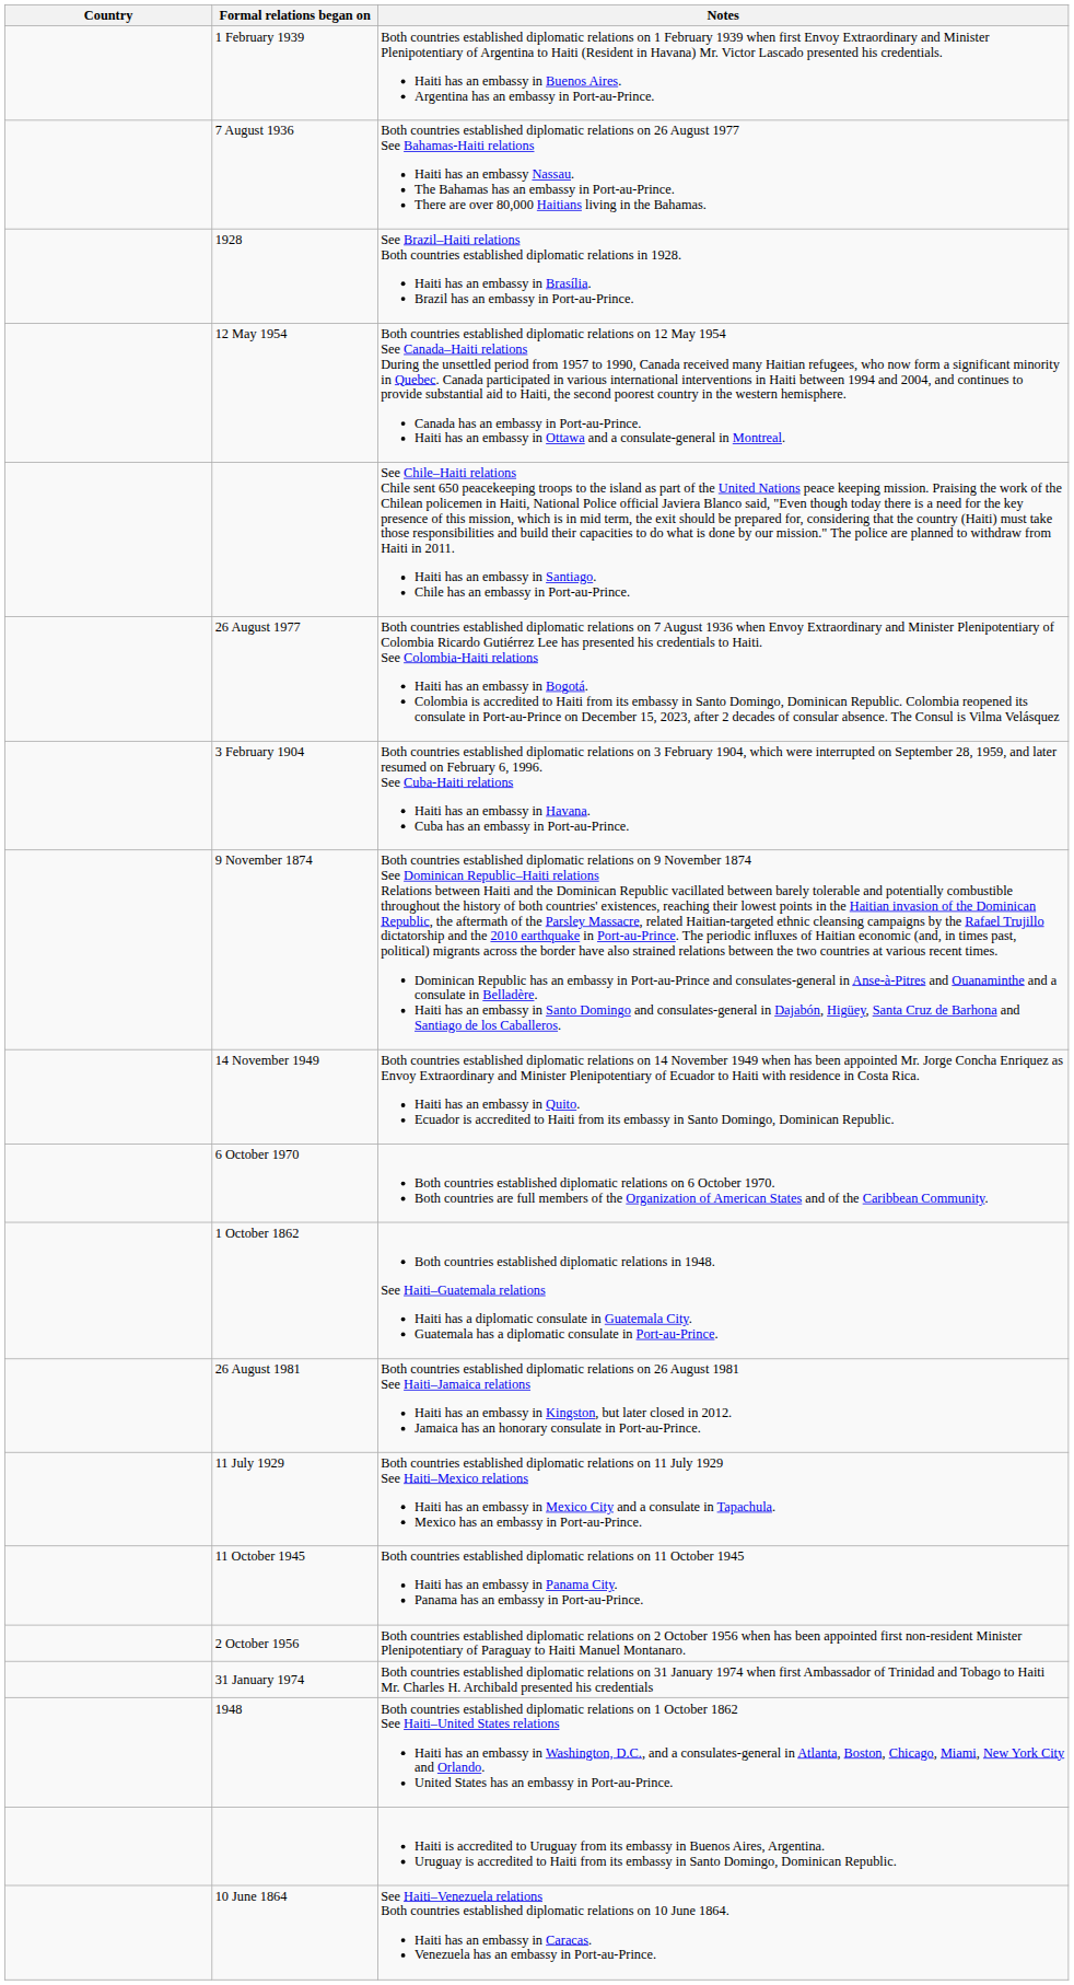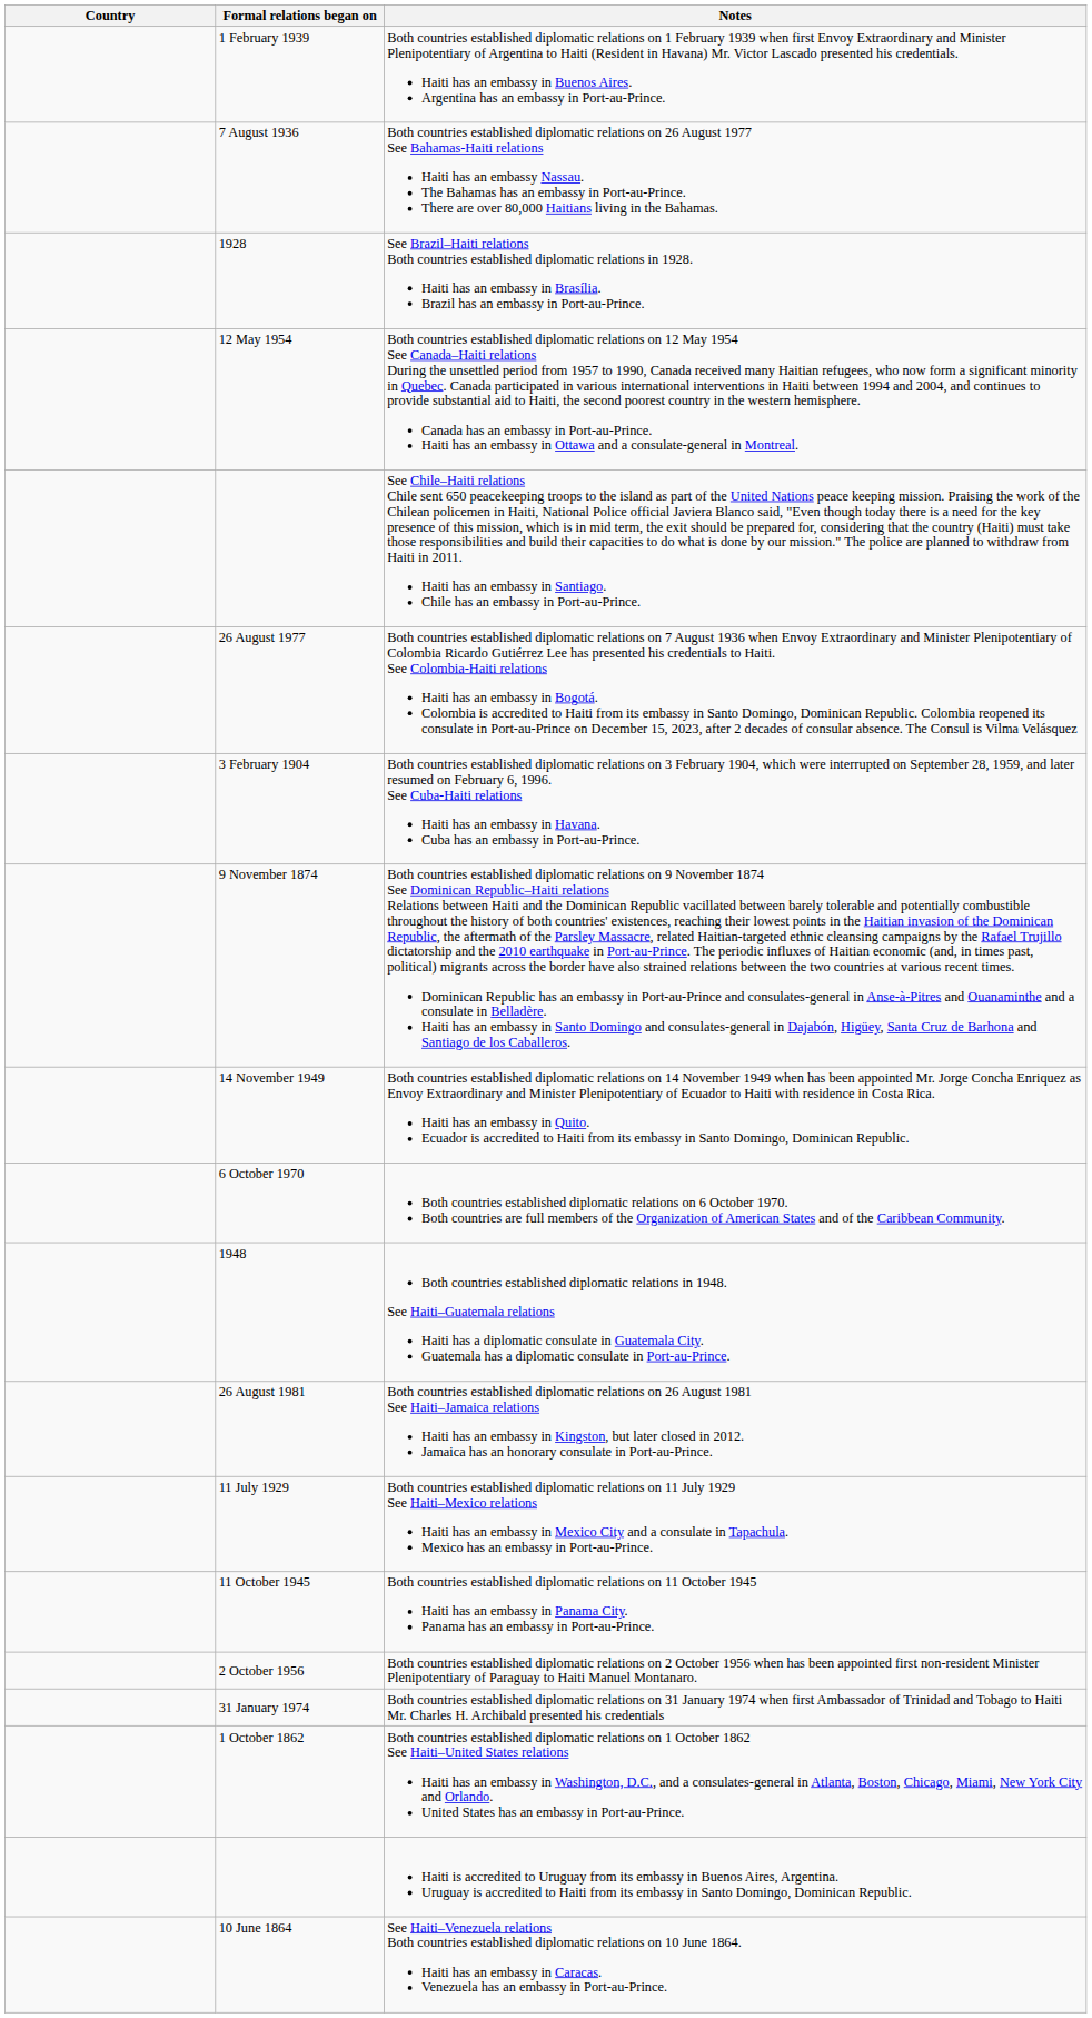row 12 | Formal relations began on: 1 October 1862 -> 1948
row 18 | Formal relations began on: 1948 -> 1 October 1862
